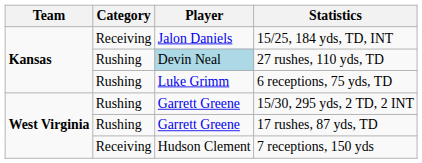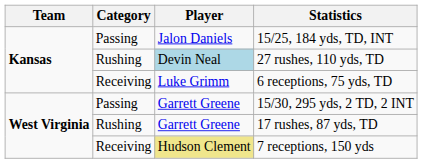15/25, 184 yds, TD, INT | Category: Receiving -> Passing
6 receptions, 75 yds, TD | Category: Rushing -> Receiving
15/30, 295 yds, 2 TD, 2 INT | Category: Rushing -> Passing
7 receptions, 150 yds | Player: no background -> khaki background
